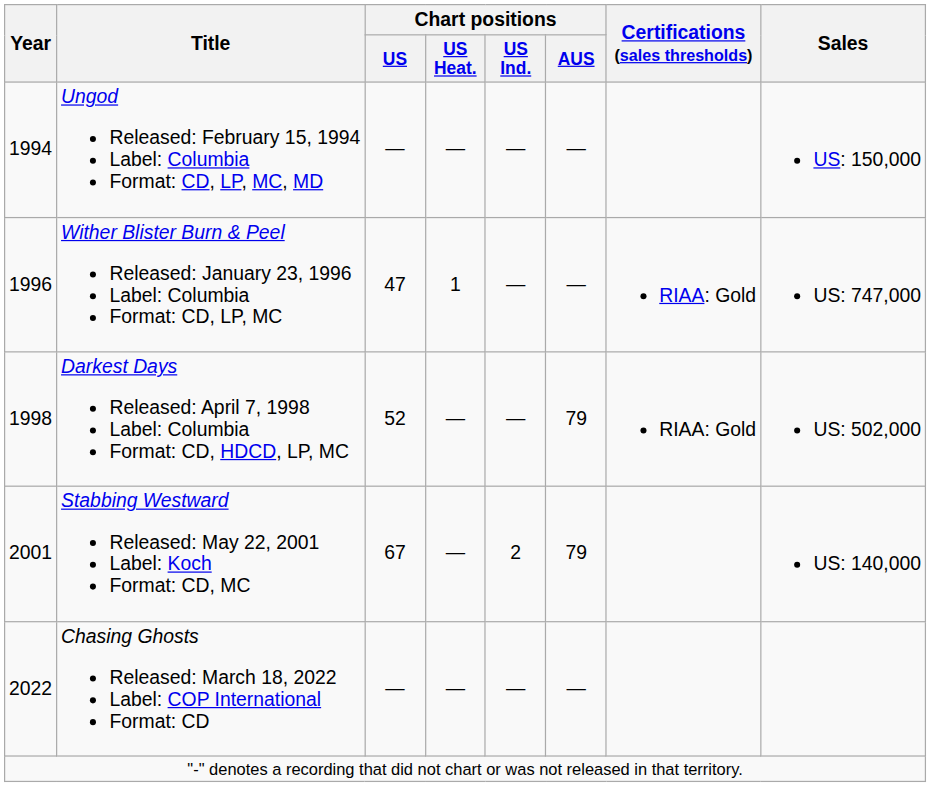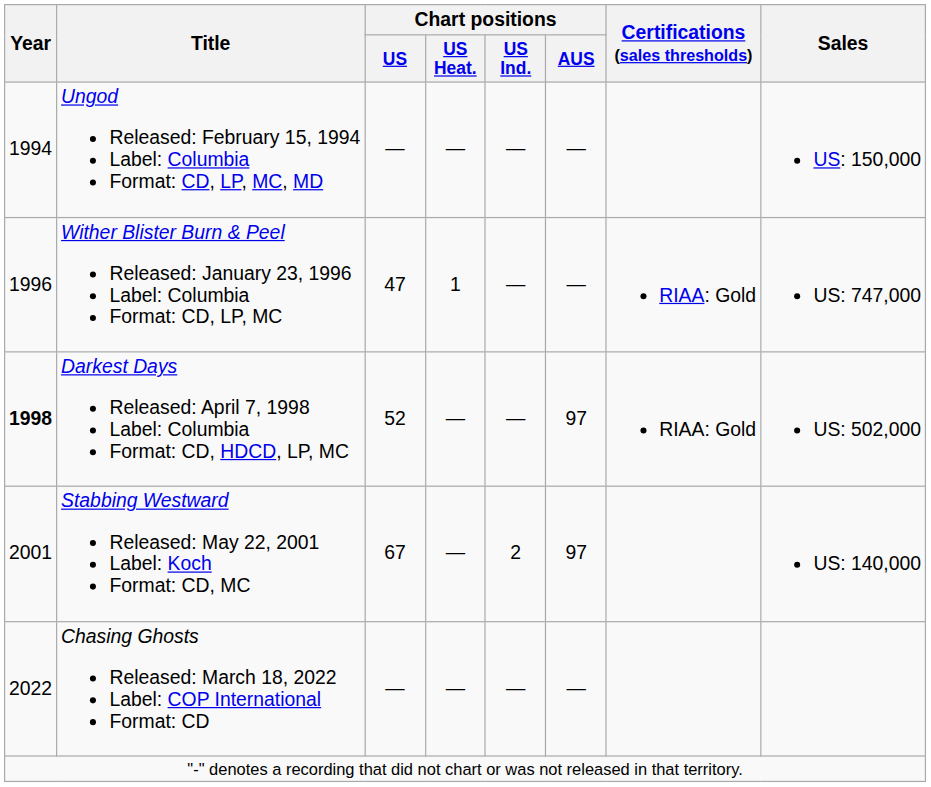row 5 | Year: normal -> bold
row 5 | Chart positions / AUS: 79 -> 97
row 6 | Chart positions / AUS: 79 -> 97
